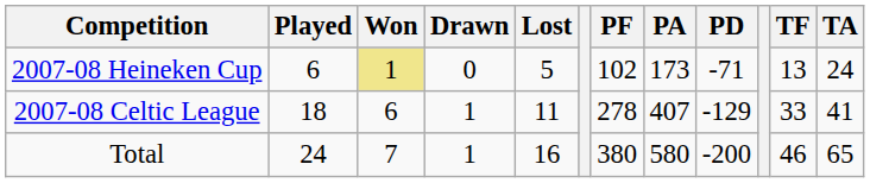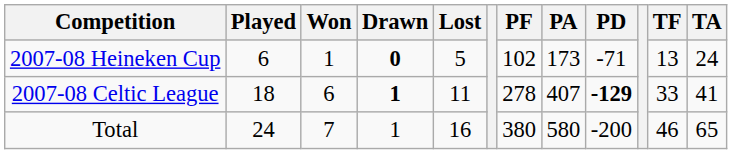2007-08 Heineken Cup | Won: khaki background -> no background
2007-08 Heineken Cup | Drawn: normal -> bold
2007-08 Celtic League | Drawn: normal -> bold
2007-08 Celtic League | PD: normal -> bold
